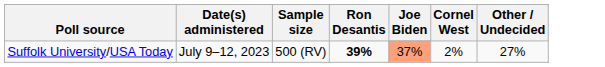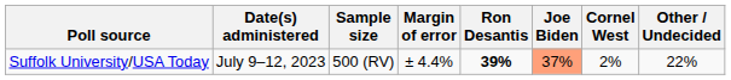+ column: Margin of error | ± 4.4%
Suffolk University/USA Today | Other / Undecided: 27% -> 22%
